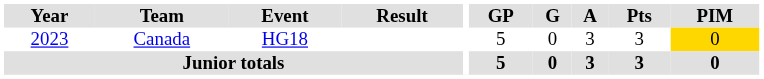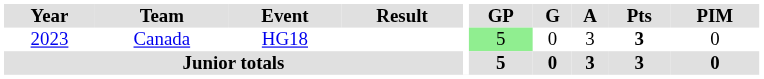Canada | GP: no background -> lightgreen background
Canada | Pts: normal -> bold
Canada | PIM: gold background -> no background
